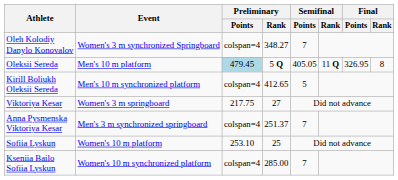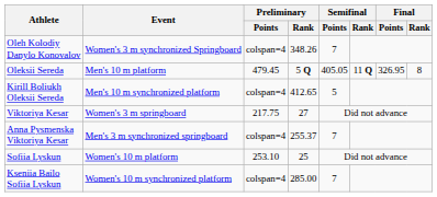Oleh Kolodiy Danylo Konovalov | Preliminary / Rank: 348.27 -> 348.26
Oleksii Sereda | Preliminary / Points: lightblue background -> no background
Anna Pysmenska Viktoriya Kesar | Preliminary / Rank: 251.37 -> 255.37
